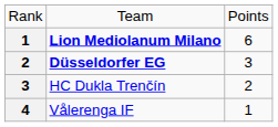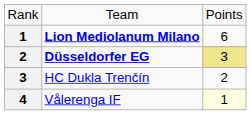Düsseldorfer EG | column 3: no background -> khaki background
Vålerenga IF | column 3: no background -> lightyellow background
